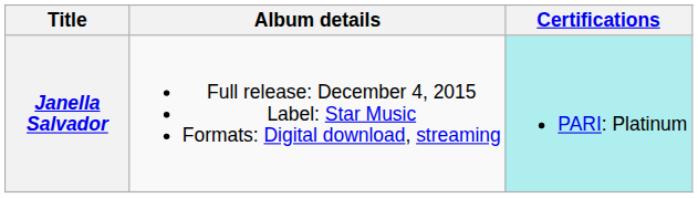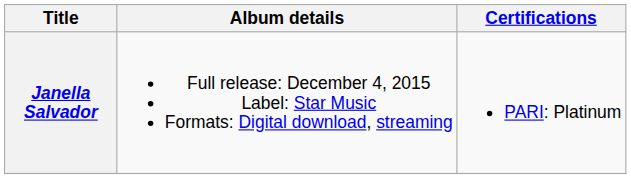Janella Salvador | Certifications: paleturquoise background -> no background
